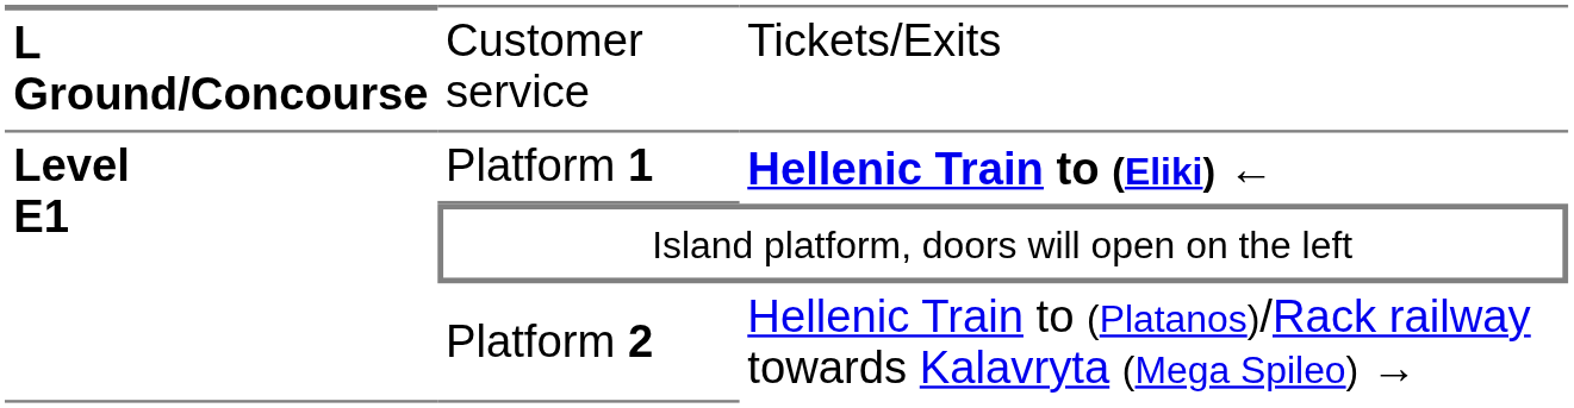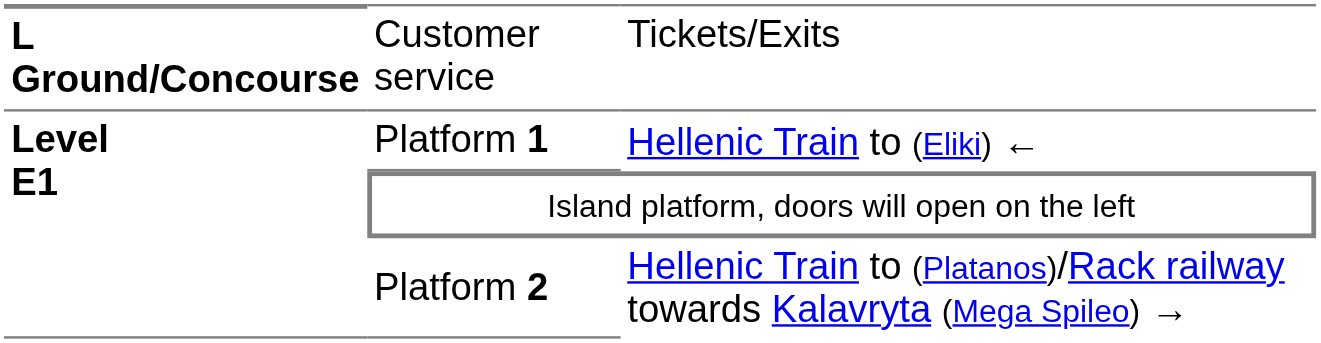Platform 1 | column 3: bold -> normal
